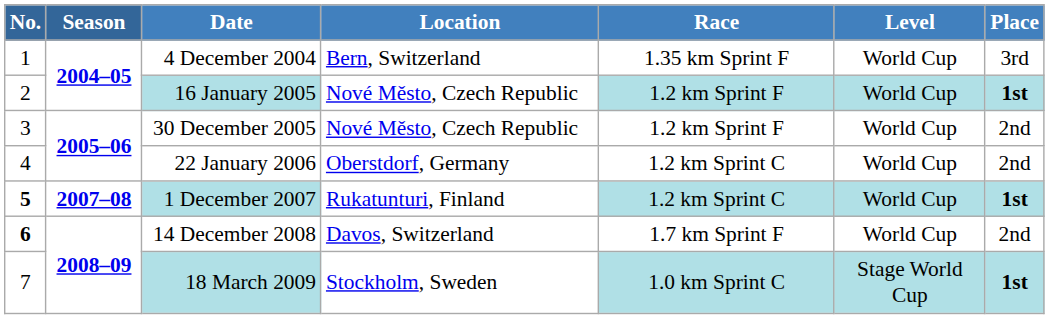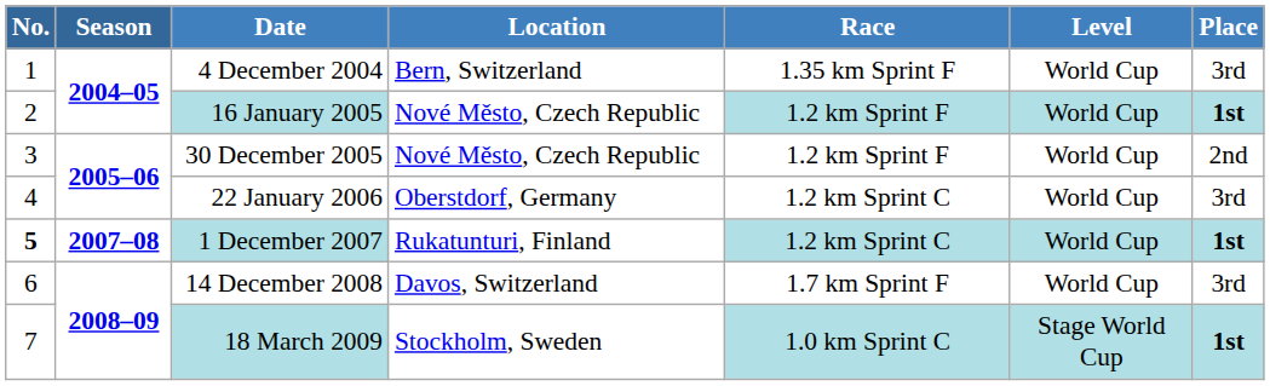22 January 2006 | Place: 2nd -> 3rd
14 December 2008 | No.: bold -> normal
14 December 2008 | Place: 2nd -> 3rd
